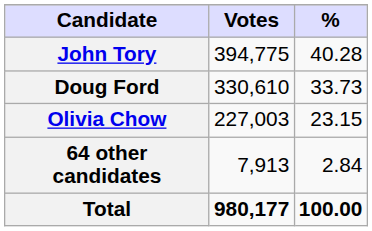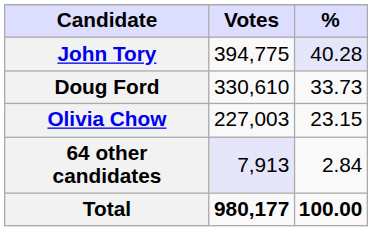John Tory | %: no background -> lavender background
64 other candidates | Votes: no background -> lavender background
